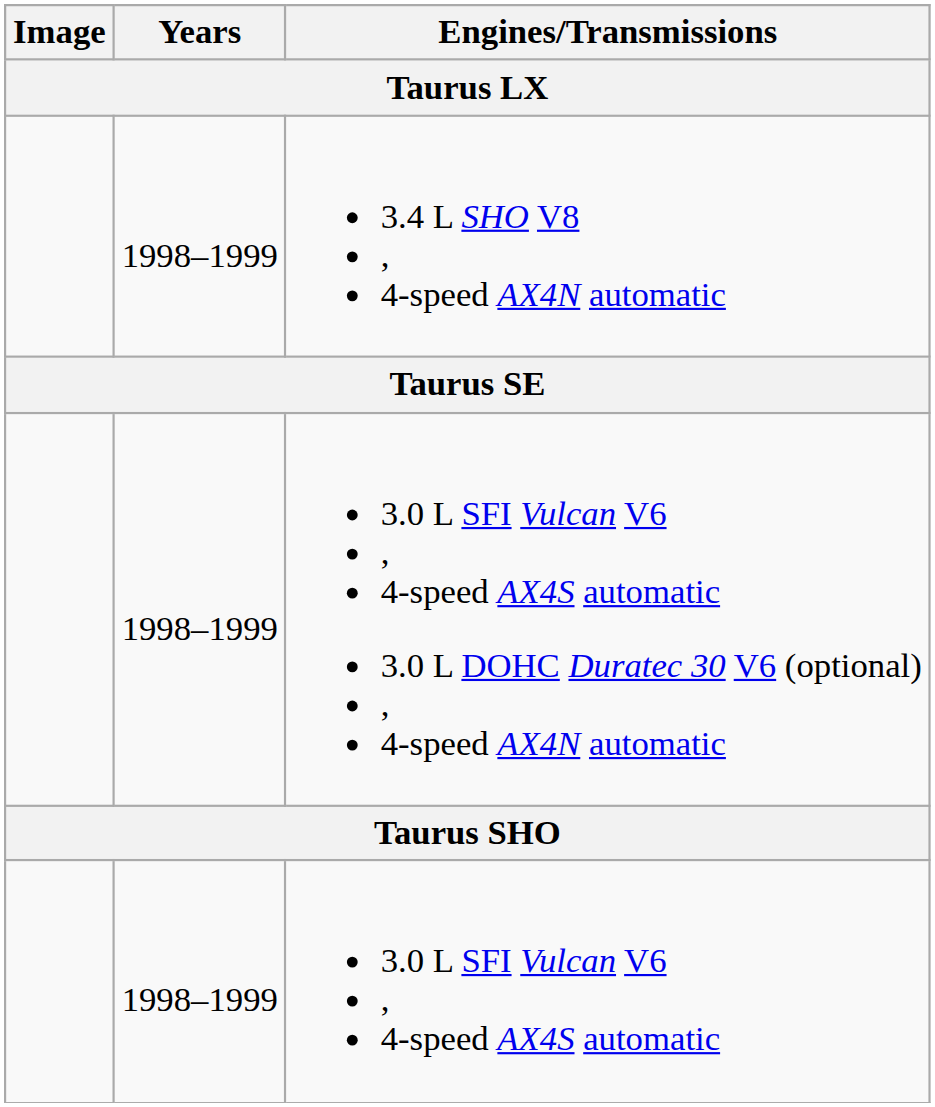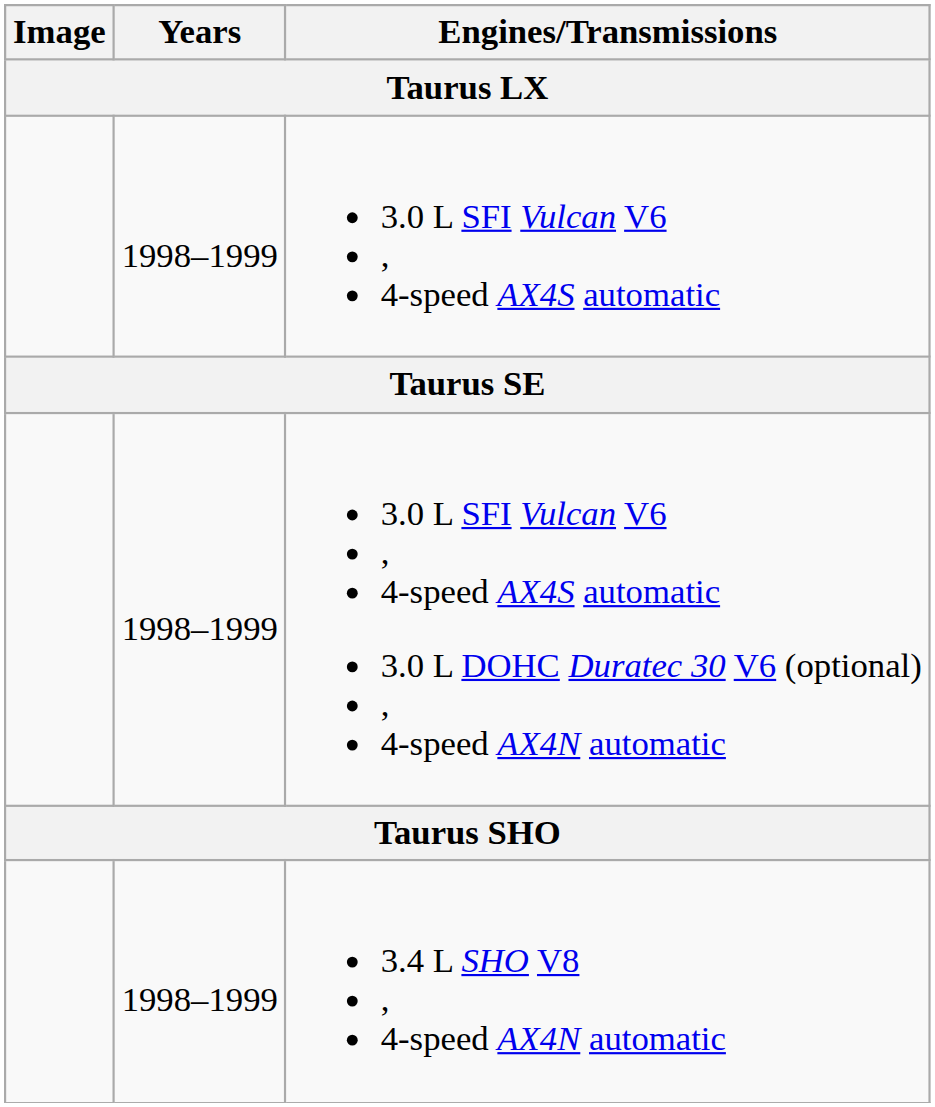rows swapped: 3.0 L SFI Vulcan V6 , 4-speed AX4S automatic <-> 3.4 L SHO V8 , 4-speed AX4N automatic
